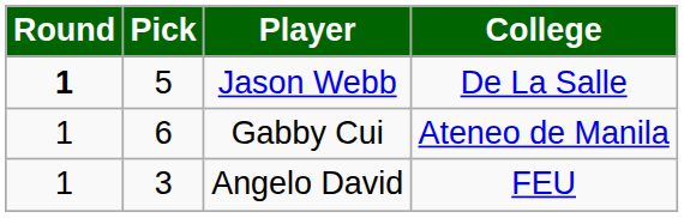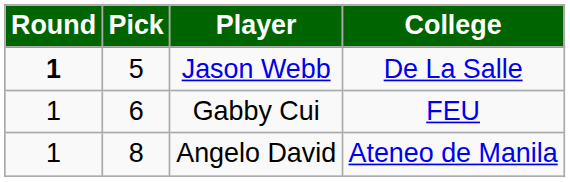Gabby Cui | College: Ateneo de Manila -> FEU
Angelo David | Pick: 3 -> 8
Angelo David | College: FEU -> Ateneo de Manila
